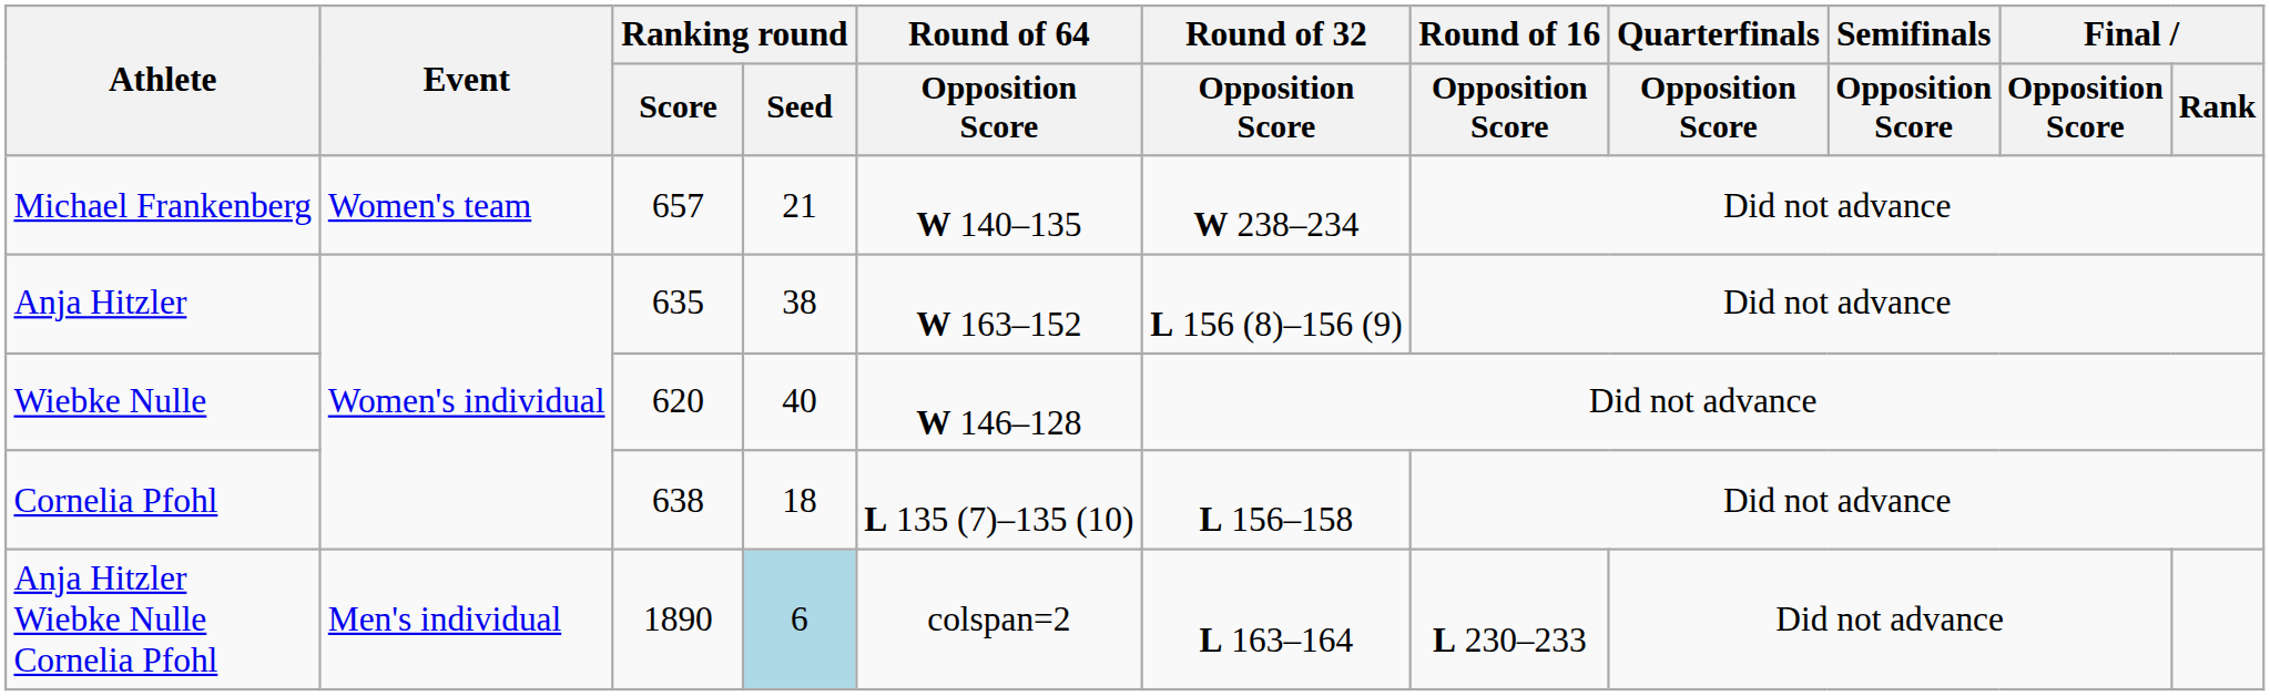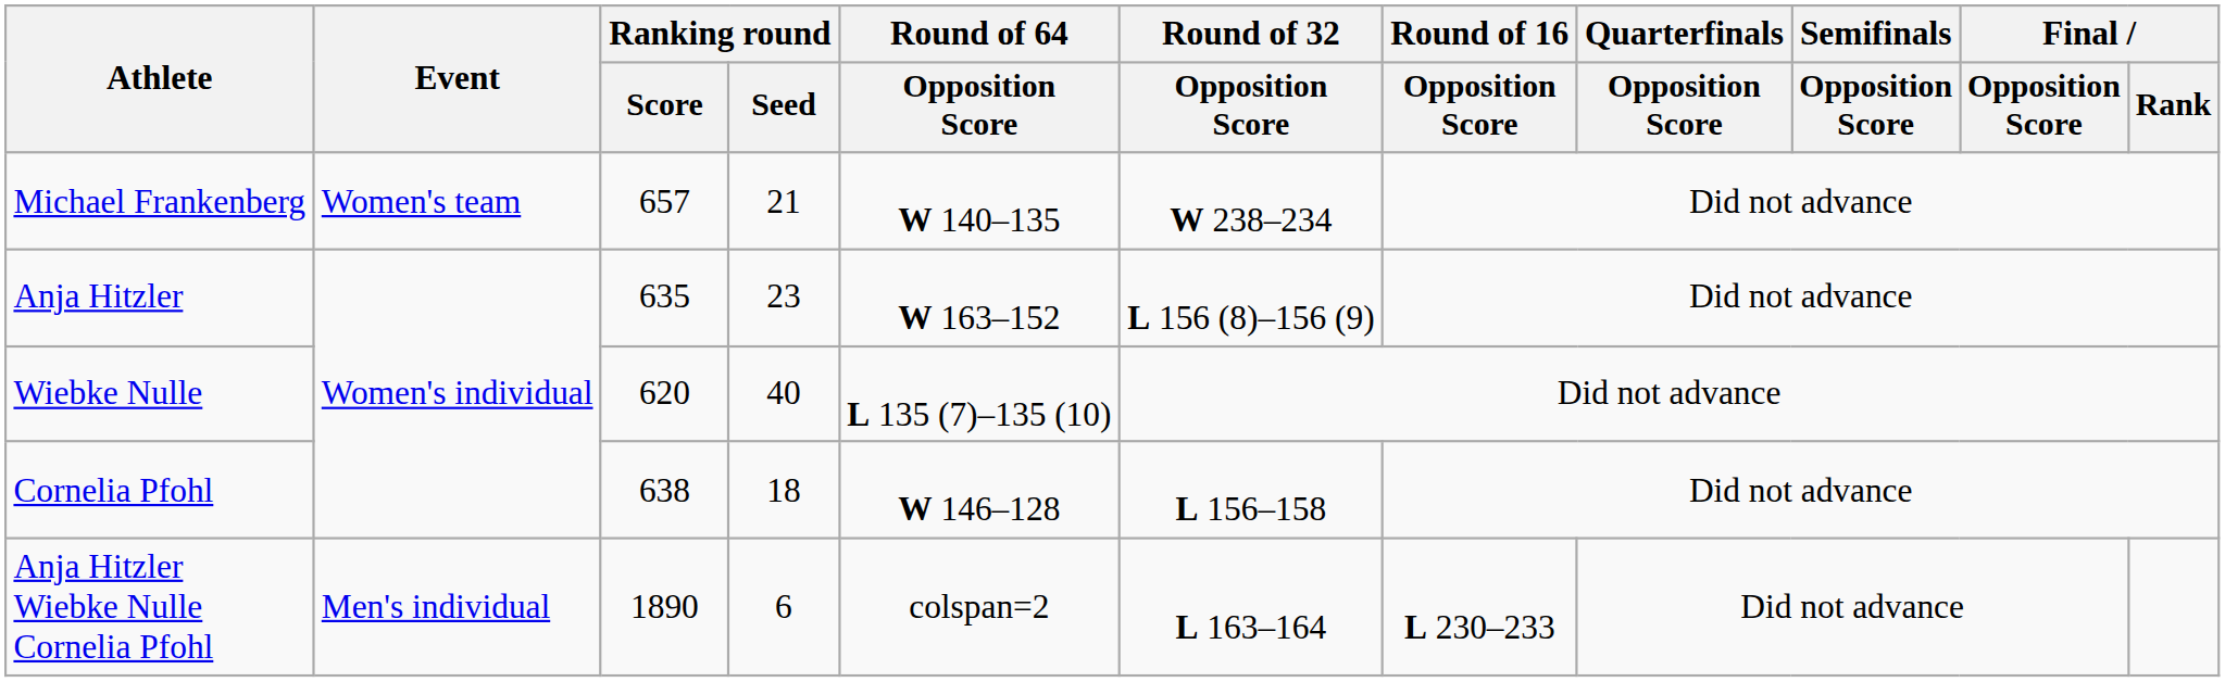Anja Hitzler | Ranking round / Seed: 38 -> 23
Wiebke Nulle | Round of 64 / Opposition Score: W 146–128 -> L 135 (7)–135 (10)
Cornelia Pfohl | Round of 64 / Opposition Score: L 135 (7)–135 (10) -> W 146–128
Anja Hitzler Wiebke Nulle Cornelia Pfohl | Ranking round / Seed: lightblue background -> no background
